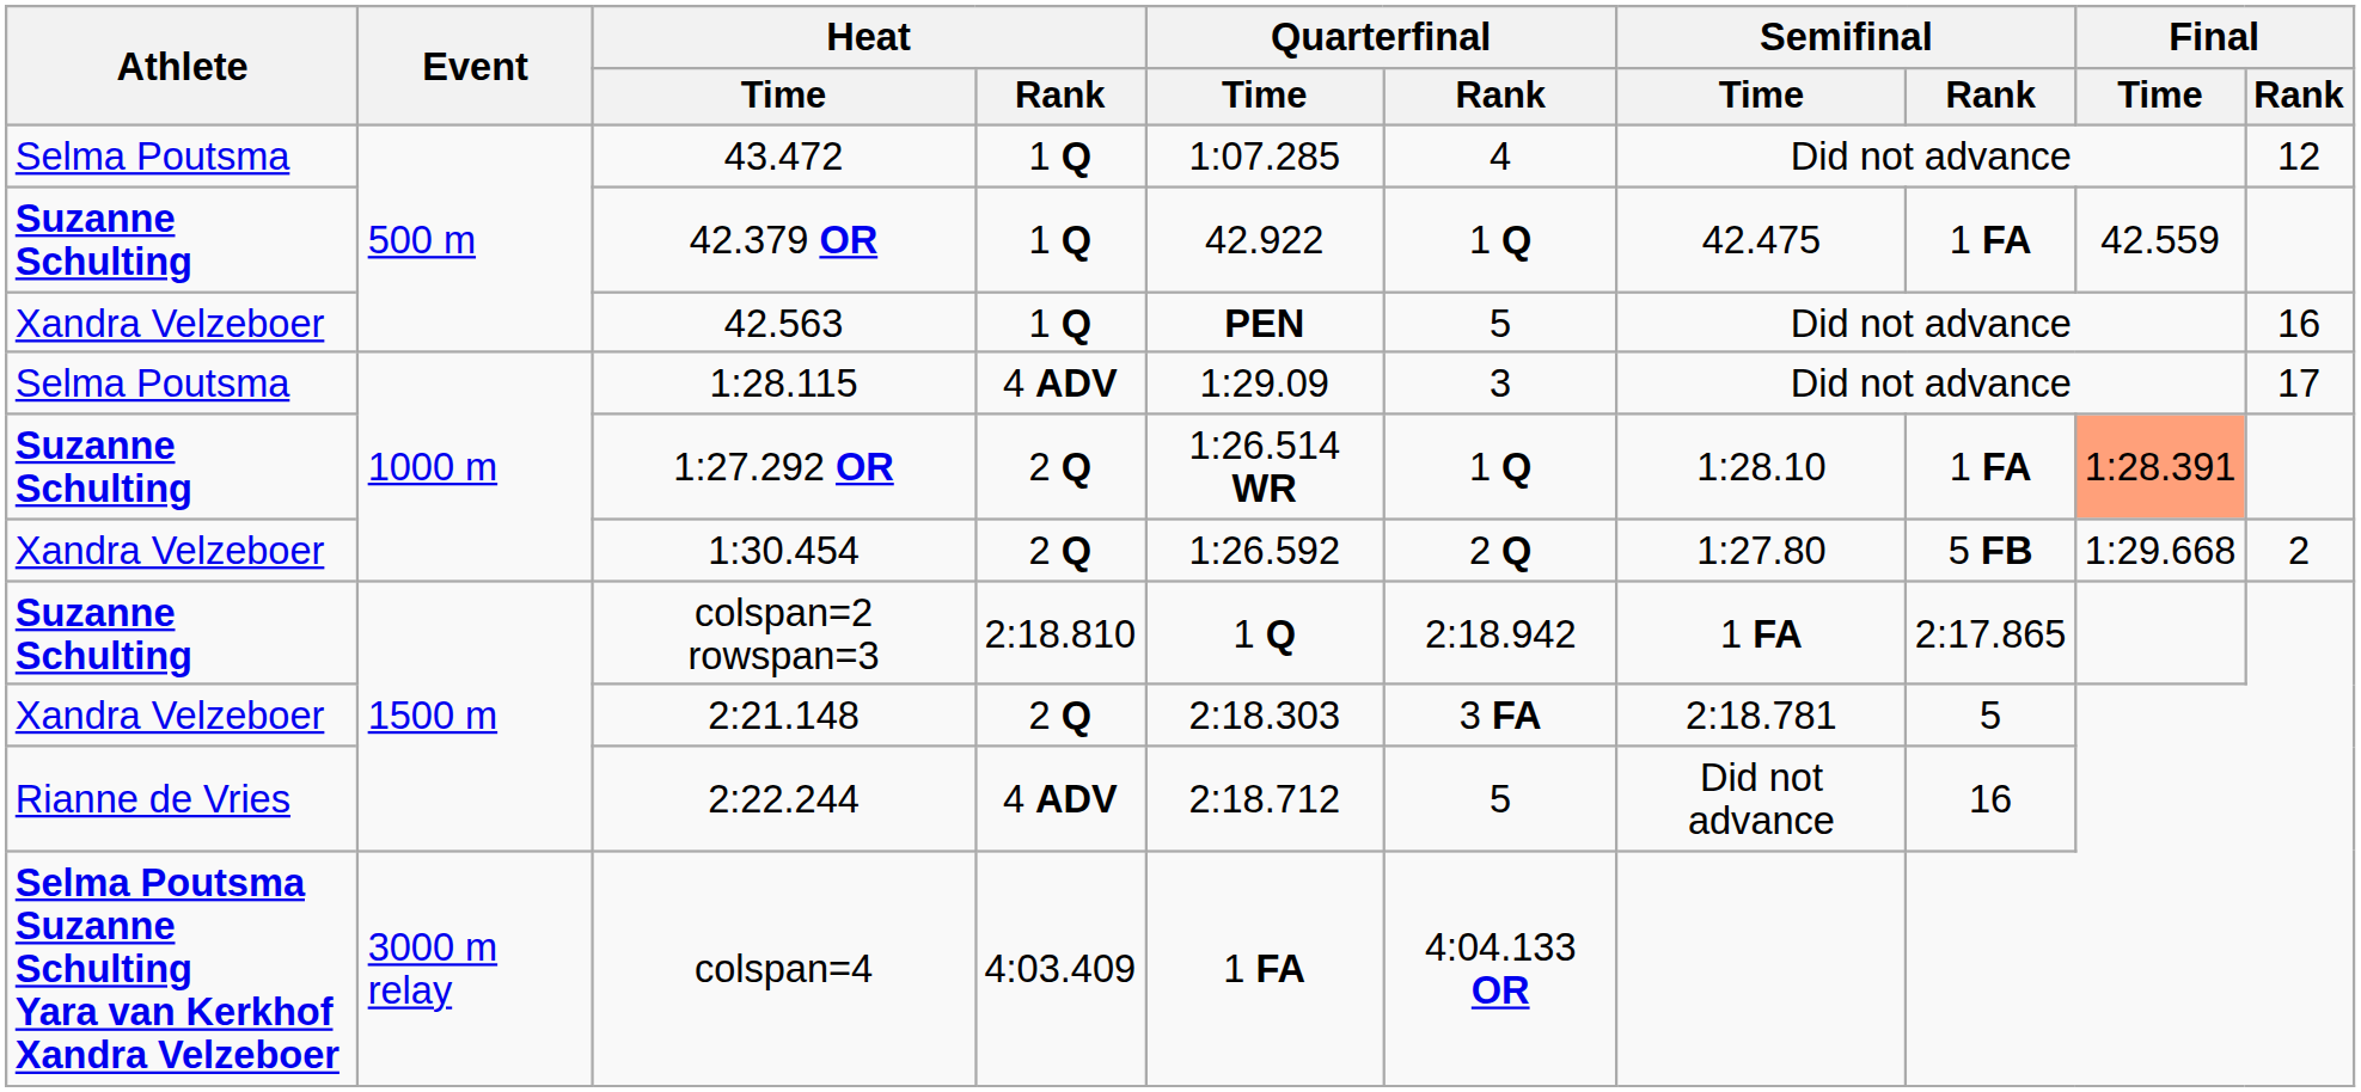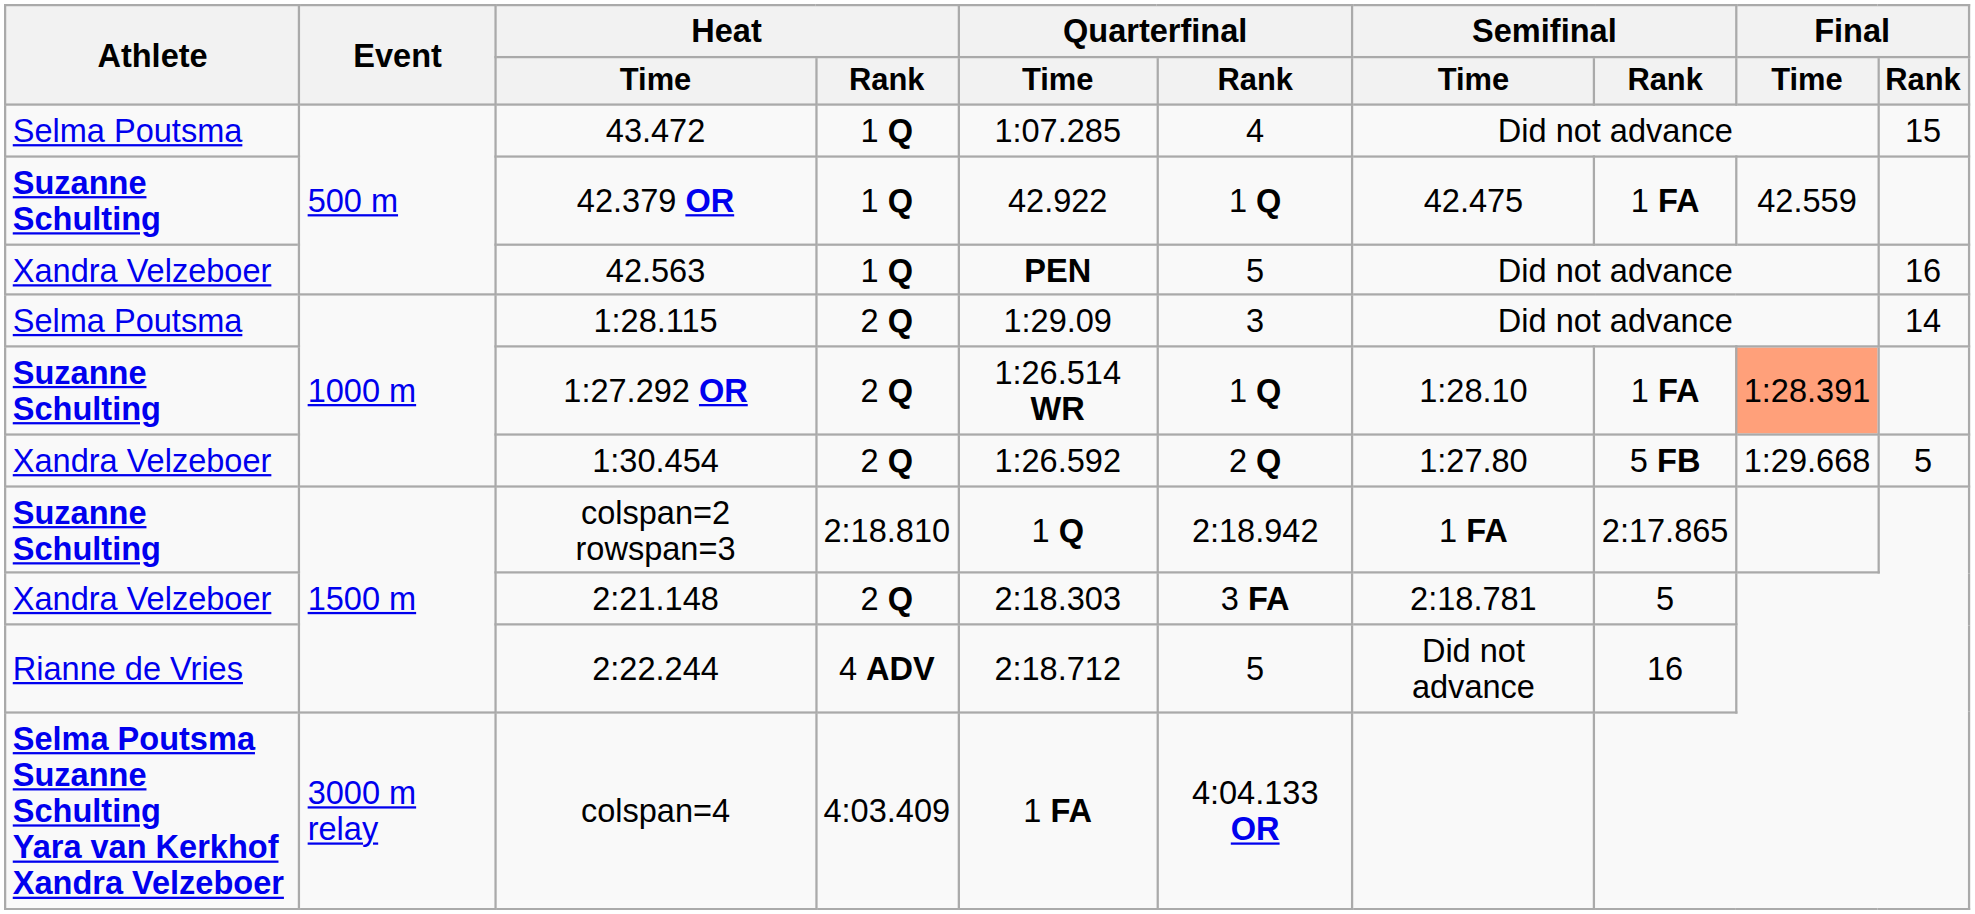43.472 | Final / Rank: 12 -> 15
1:28.115 | Heat / Rank: 4 ADV -> 2 Q
1:28.115 | Final / Rank: 17 -> 14
1:30.454 | Final / Rank: 2 -> 5
